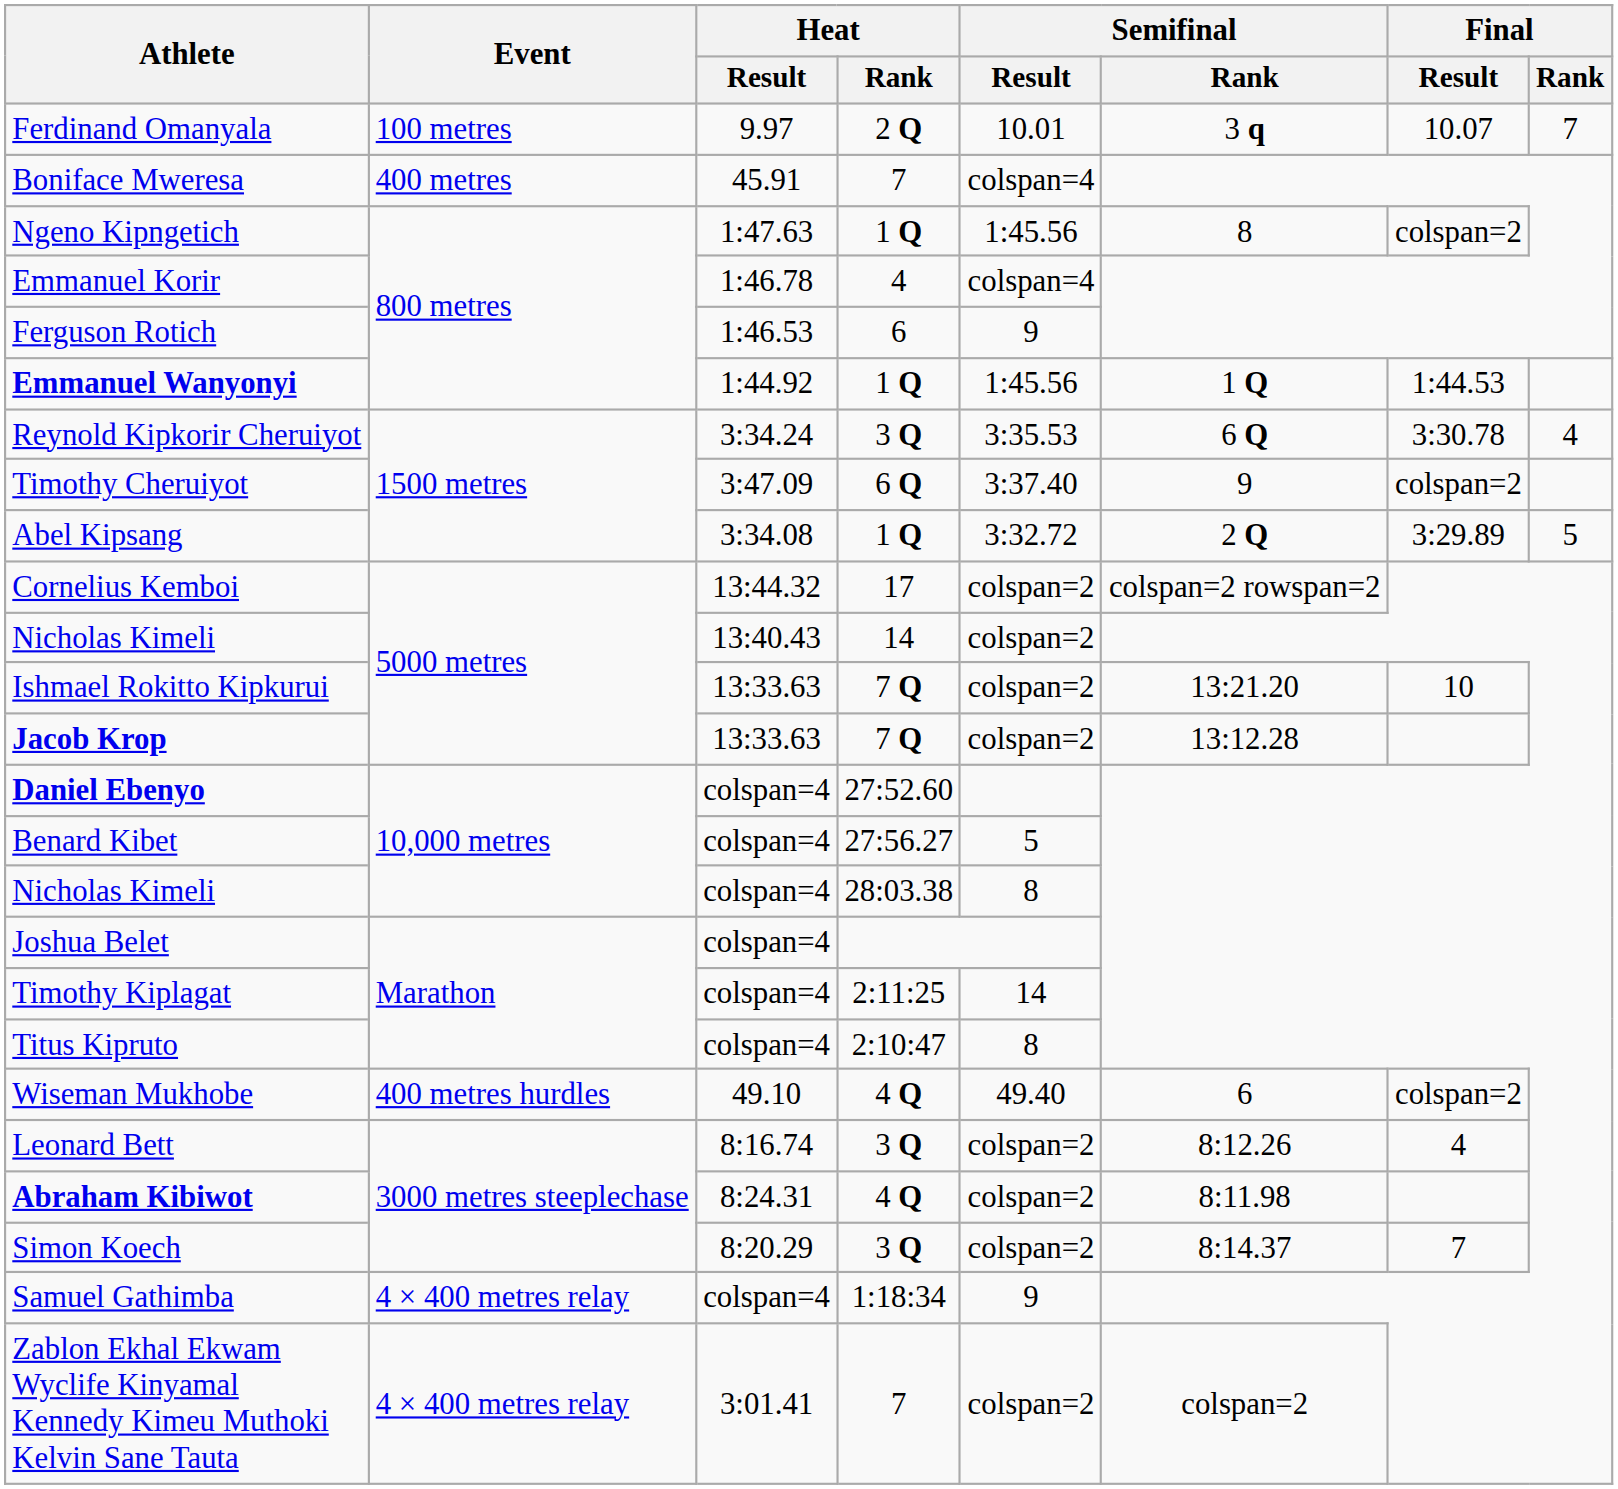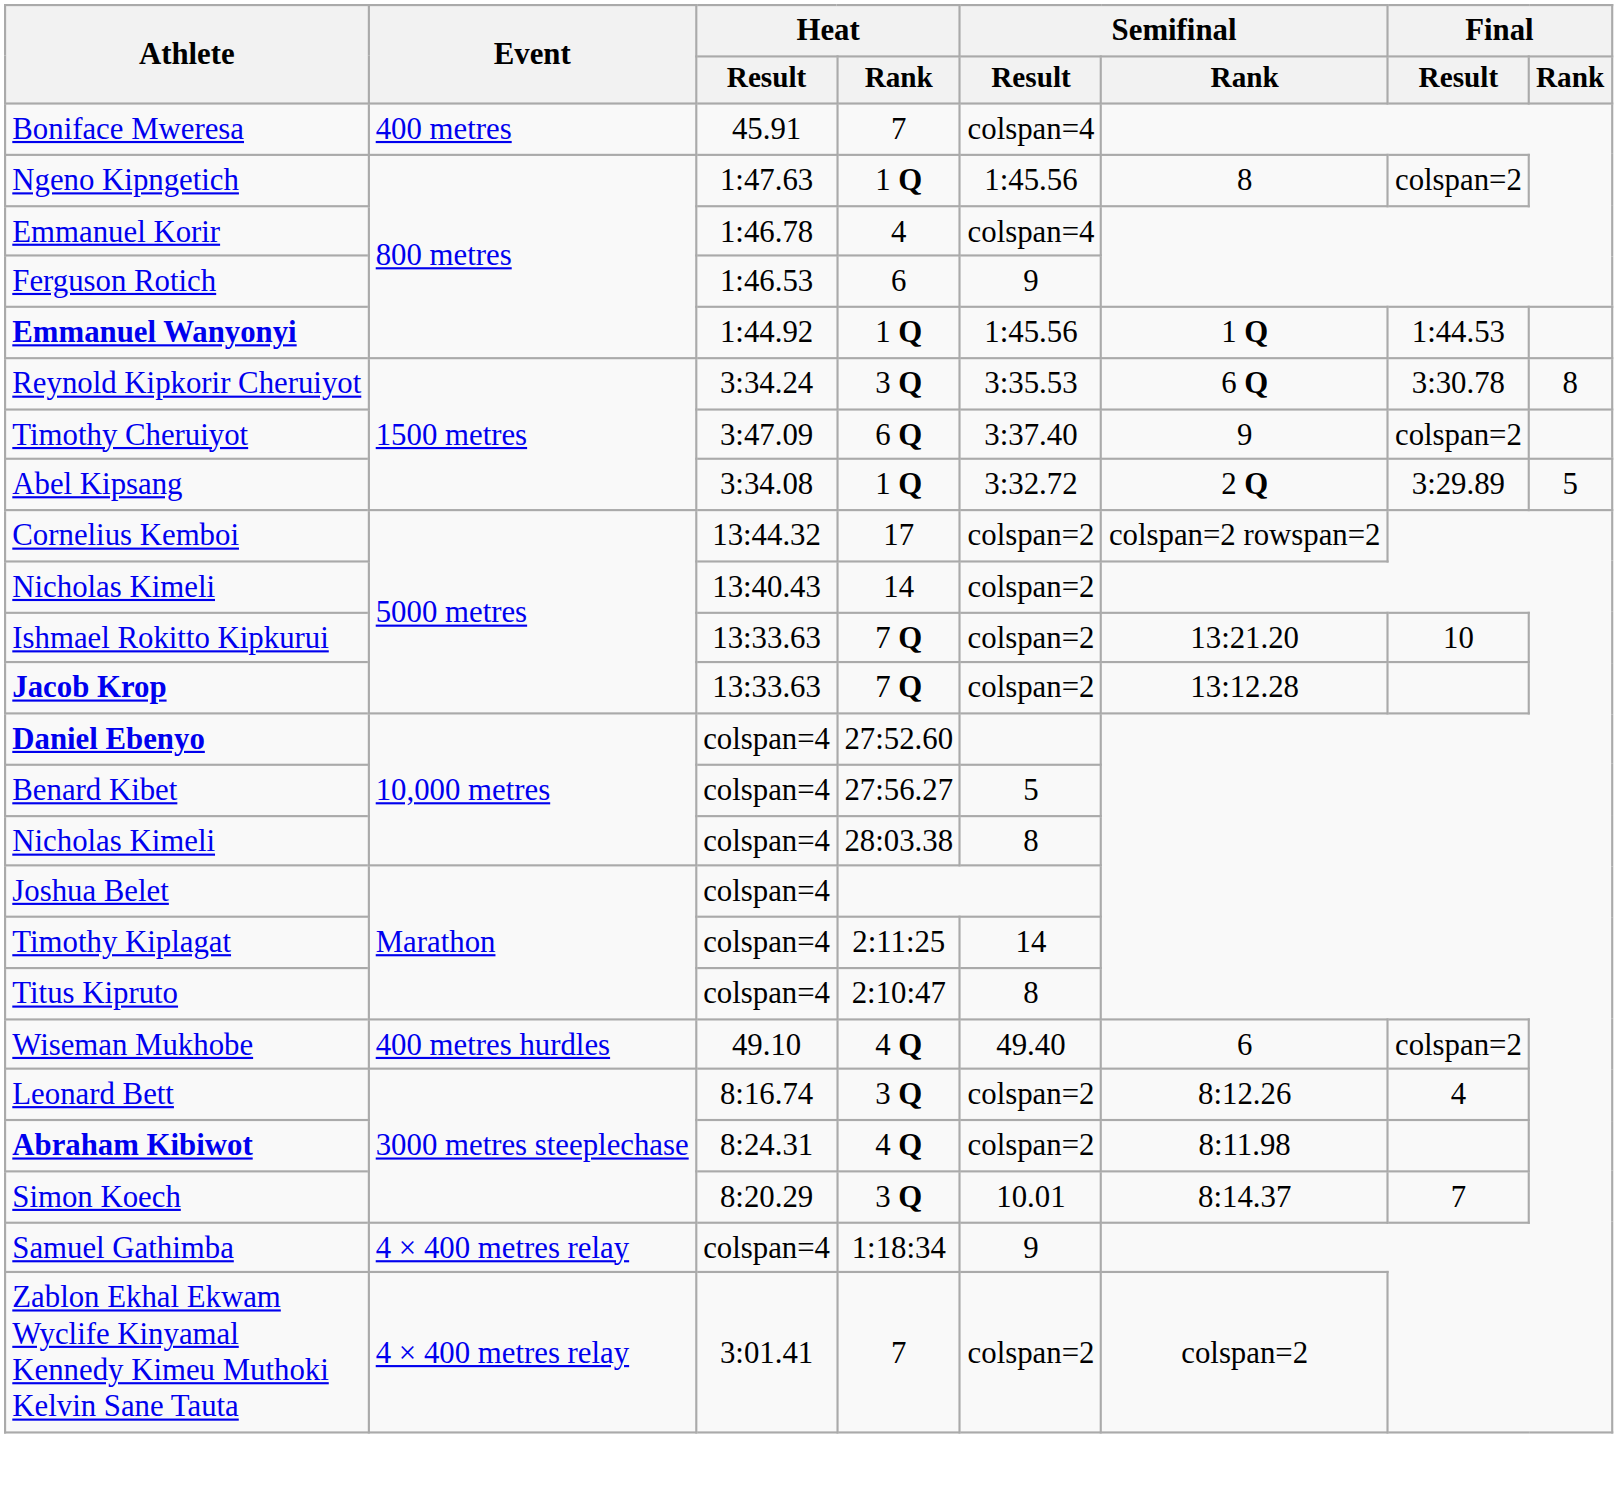- row: Ferdinand Omanyala | 100 metres | 9.97 | 2 Q | 10.01 | 3 q | 10.07 | 7
Reynold Kipkorir Cheruiyot | Final / Rank: 4 -> 8
Simon Koech | Semifinal / Result: colspan=2 -> 10.01
